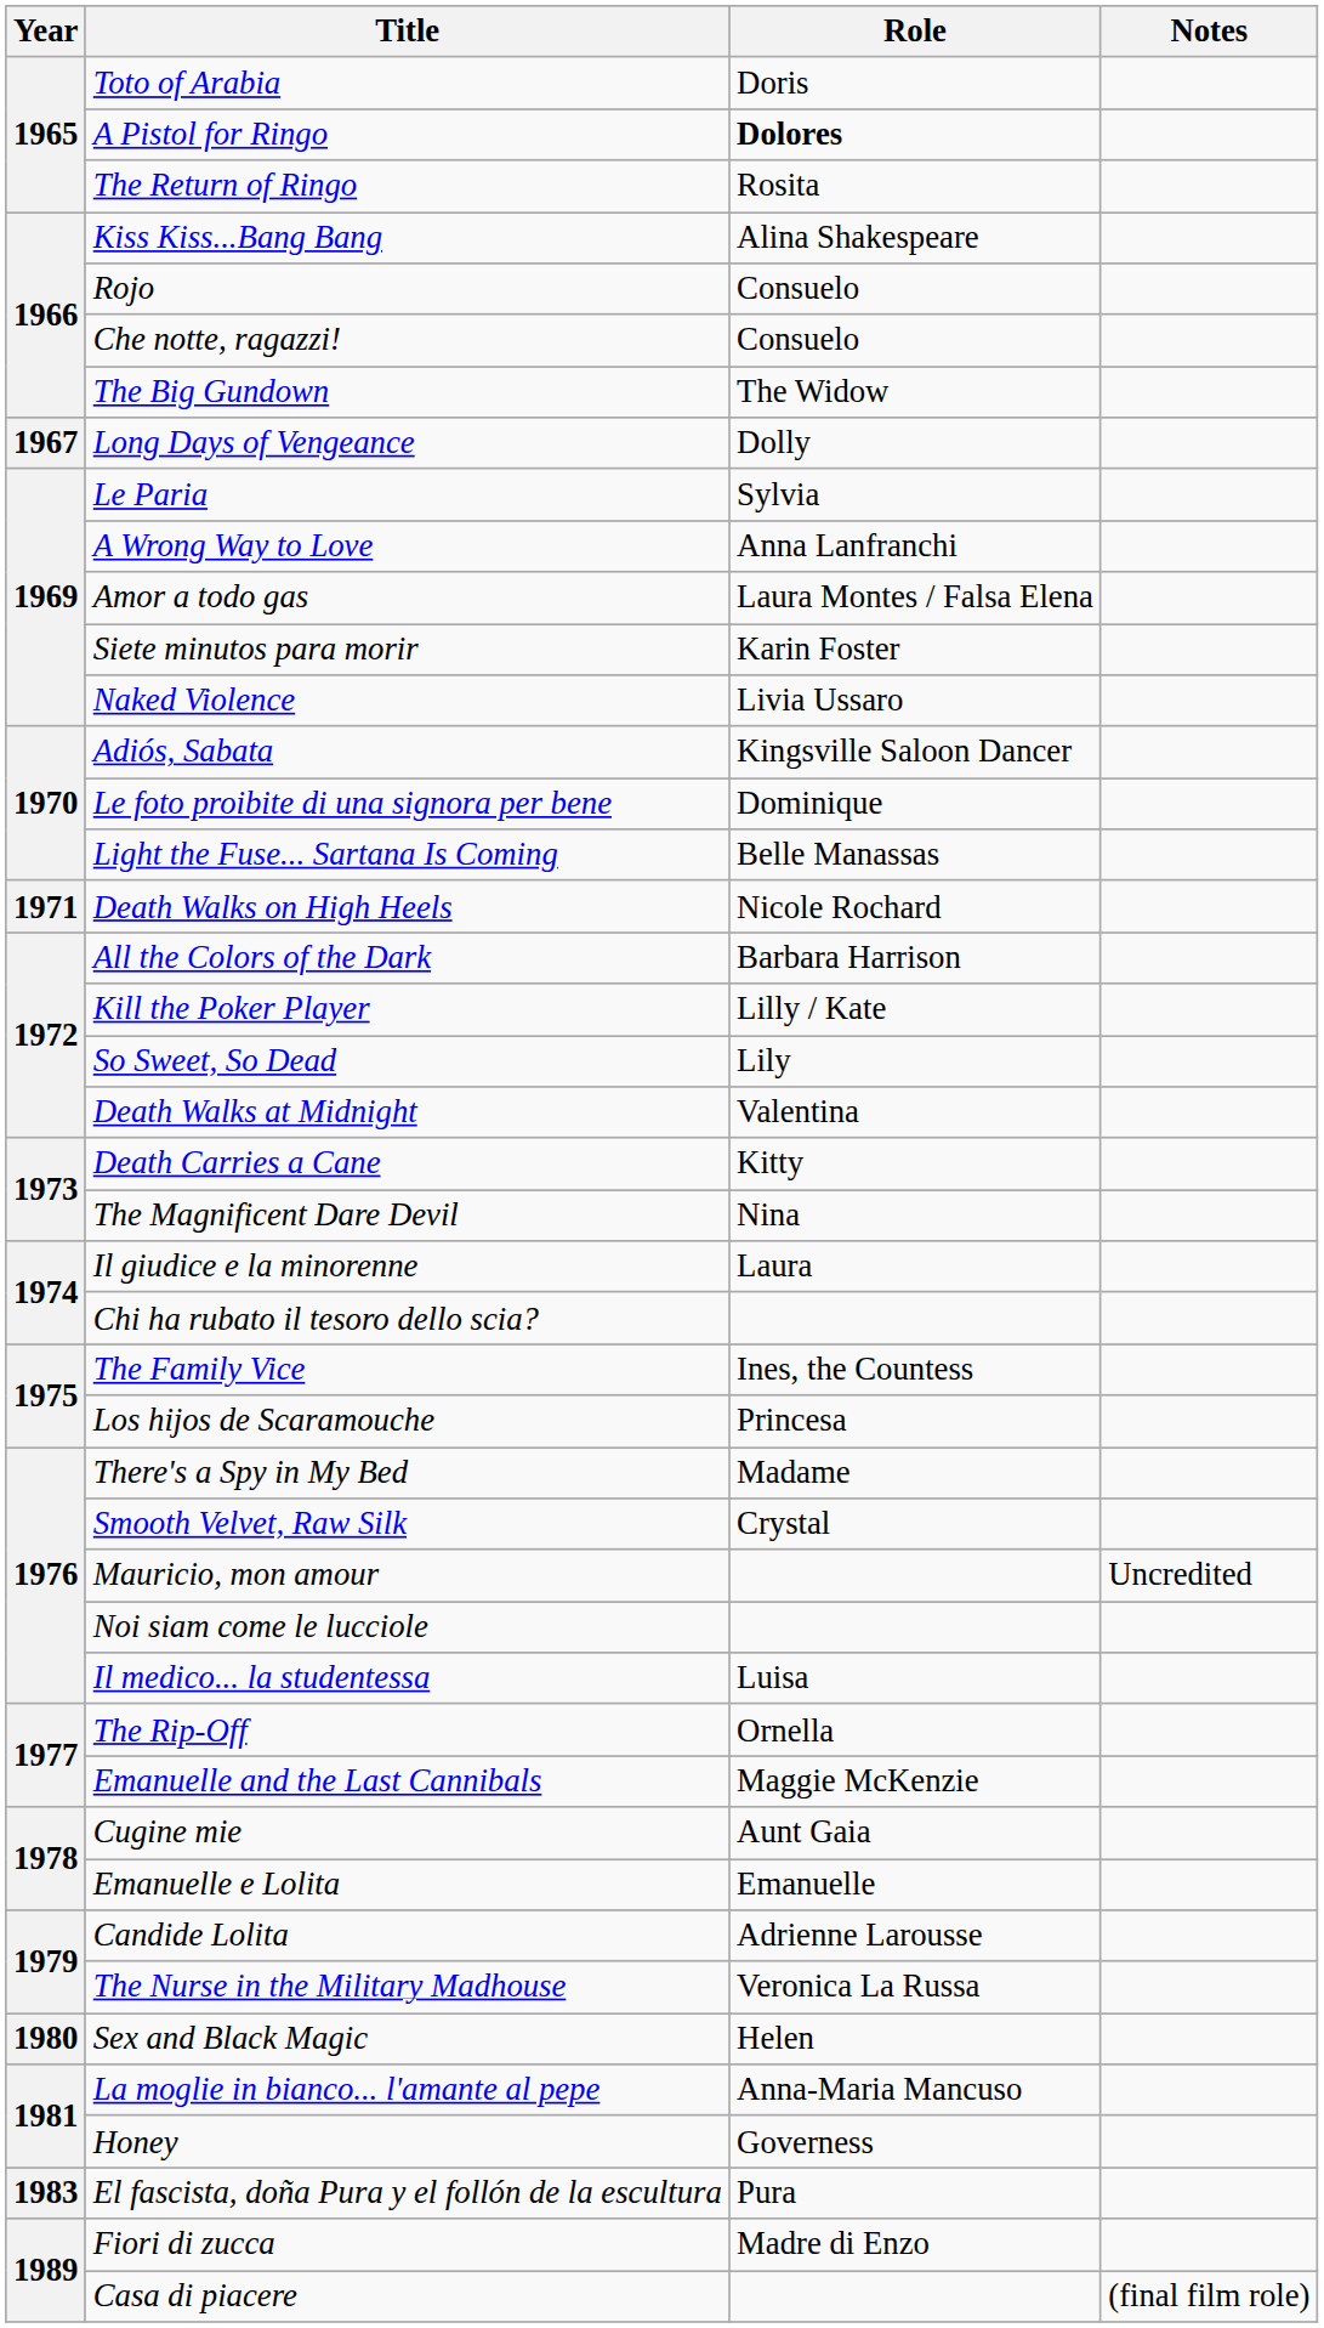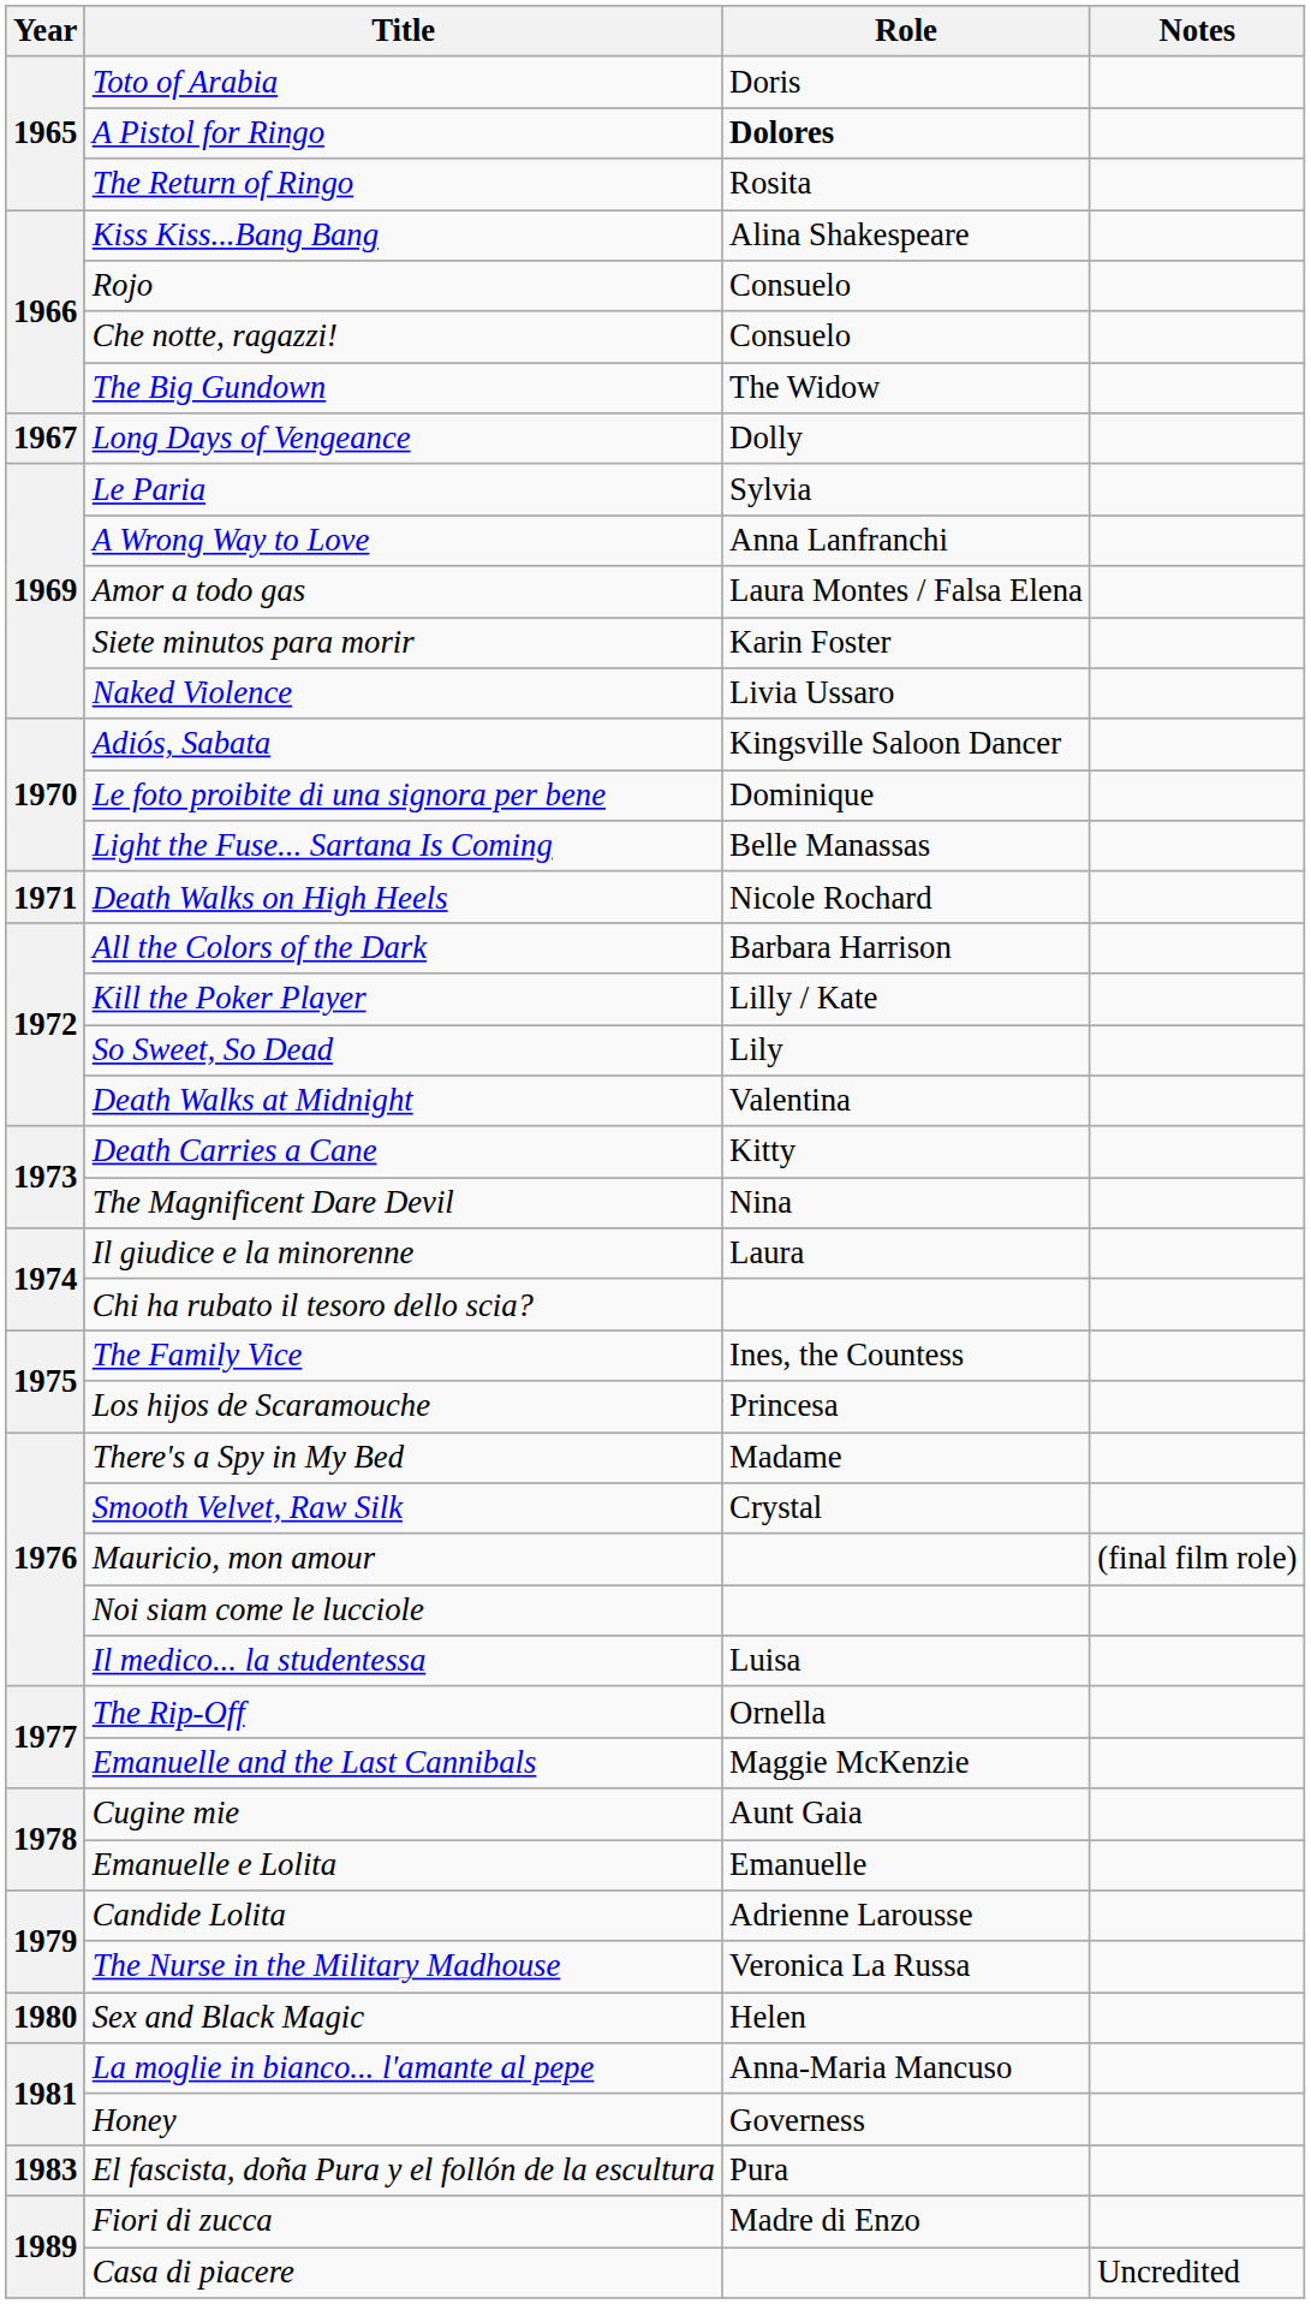Mauricio, mon amour | Notes: Uncredited -> (final film role)
Casa di piacere | Notes: (final film role) -> Uncredited
